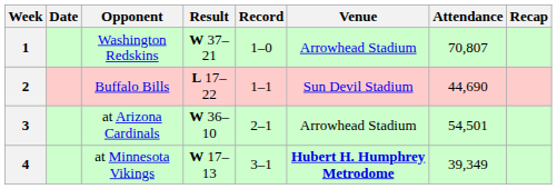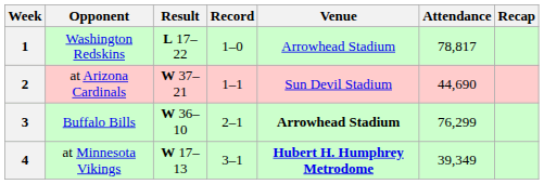- column: Date
1 | Result: W 37–21 -> L 17–22
1 | Attendance: 70,807 -> 78,817
2 | Opponent: Buffalo Bills -> at Arizona Cardinals
2 | Result: L 17–22 -> W 37–21
3 | Opponent: at Arizona Cardinals -> Buffalo Bills
3 | Venue: normal -> bold
3 | Attendance: 54,501 -> 76,299
